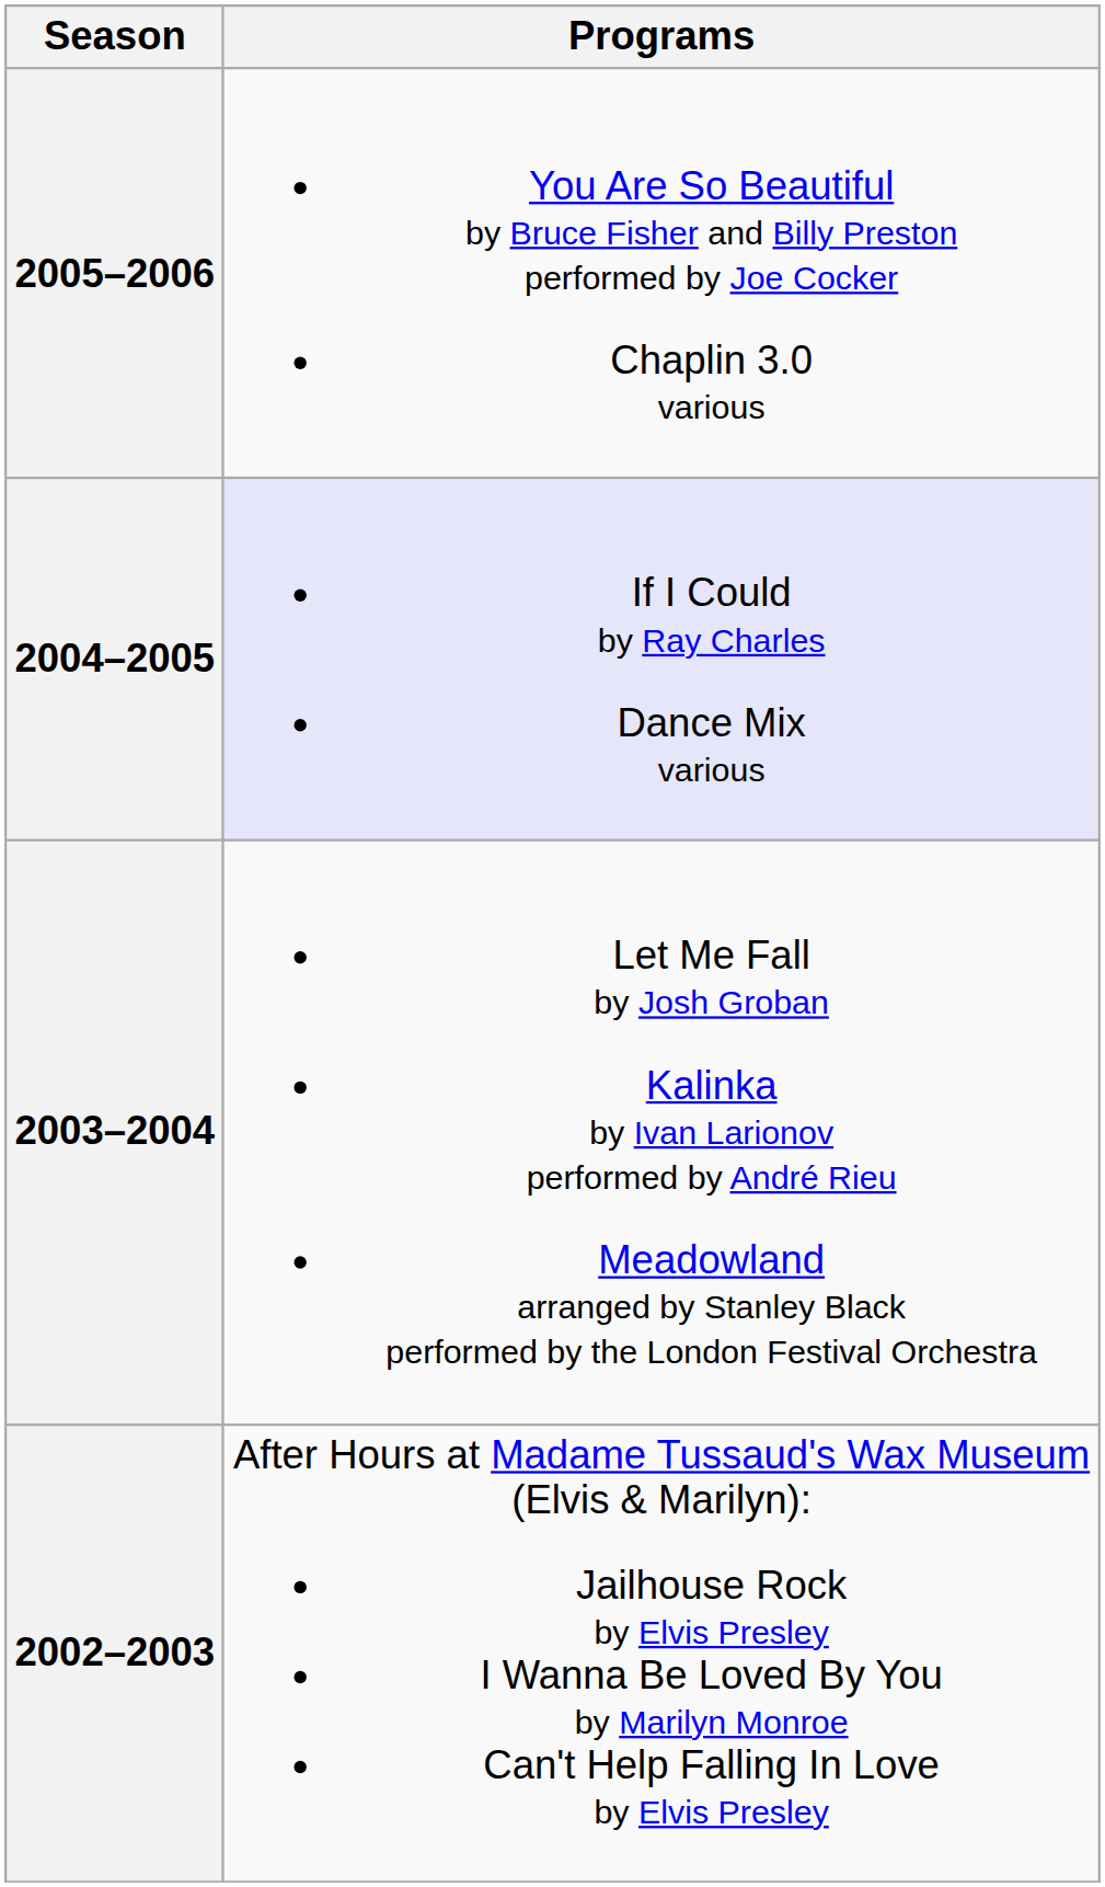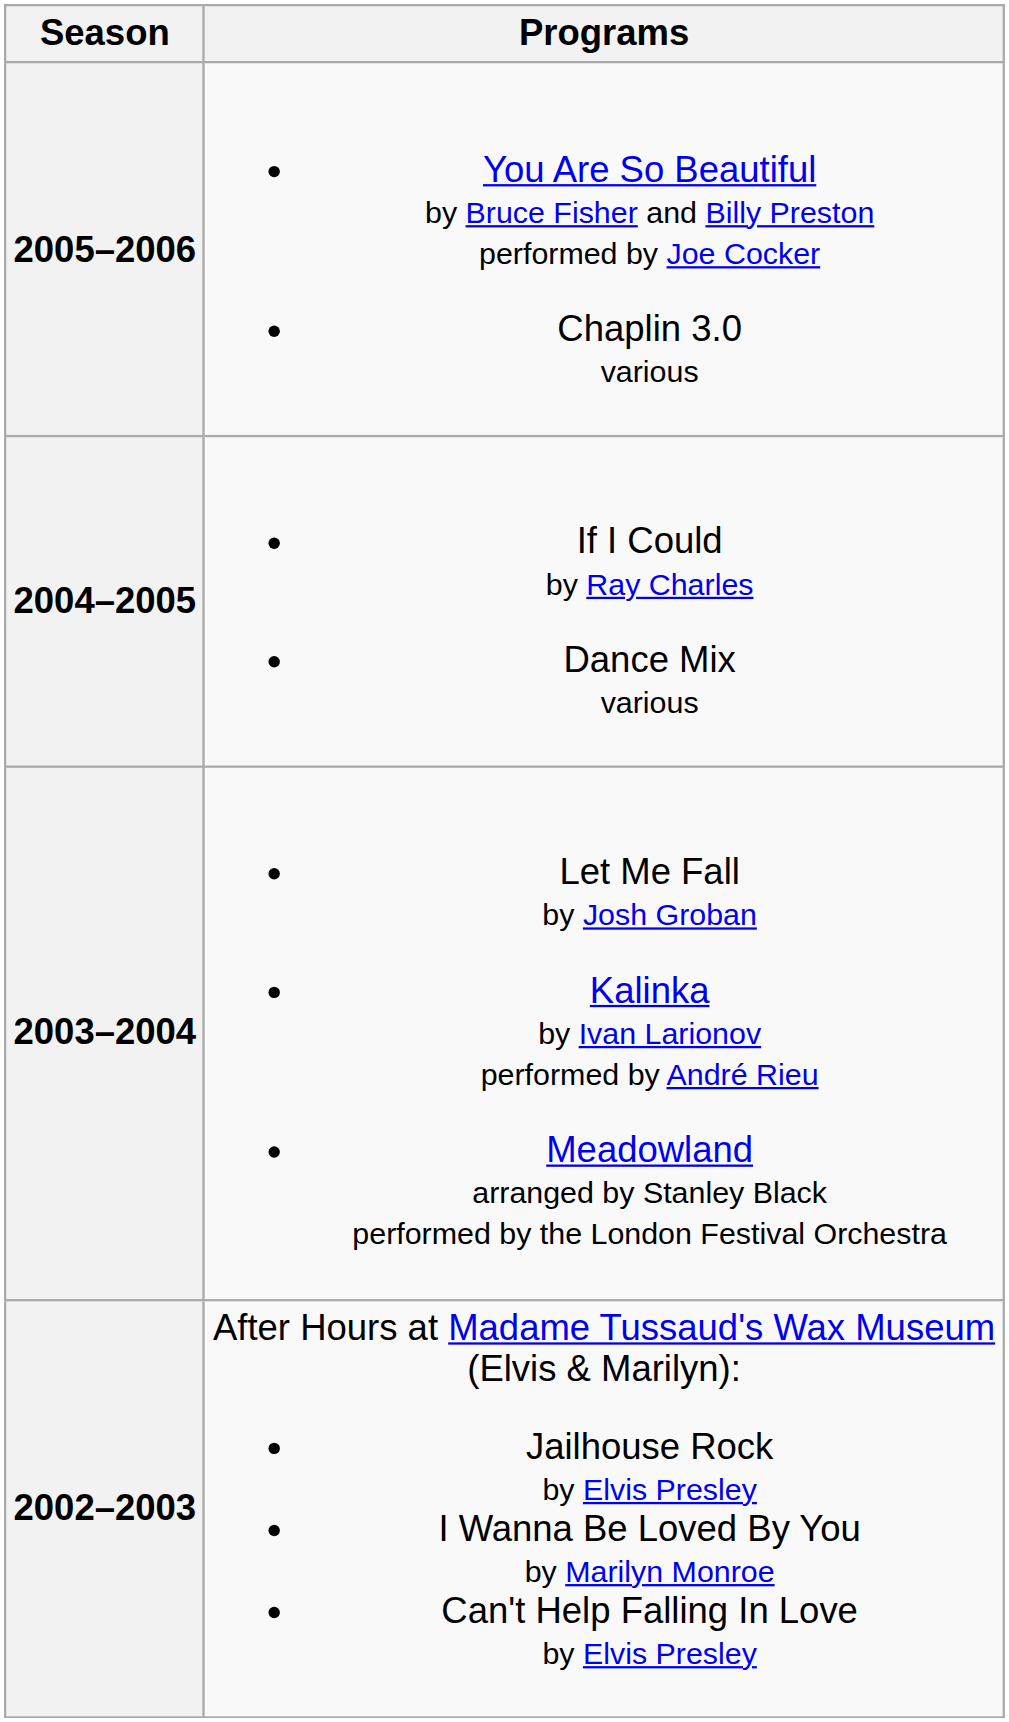2004–2005 | Programs: lavender background -> no background
